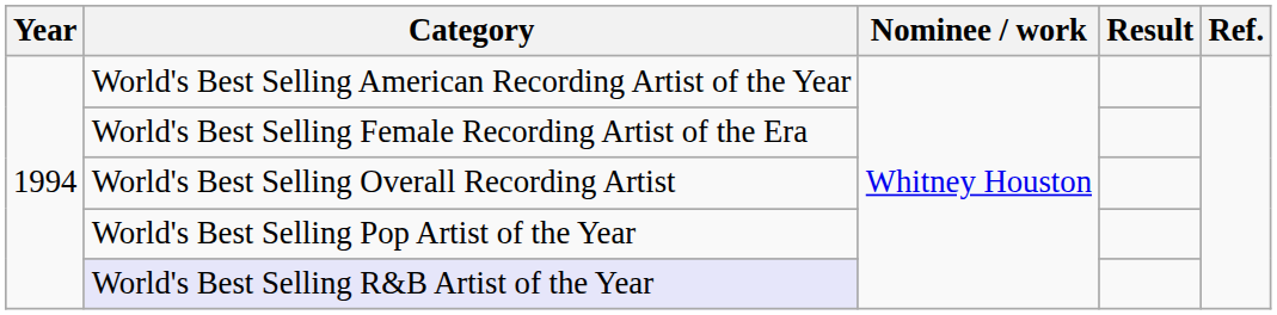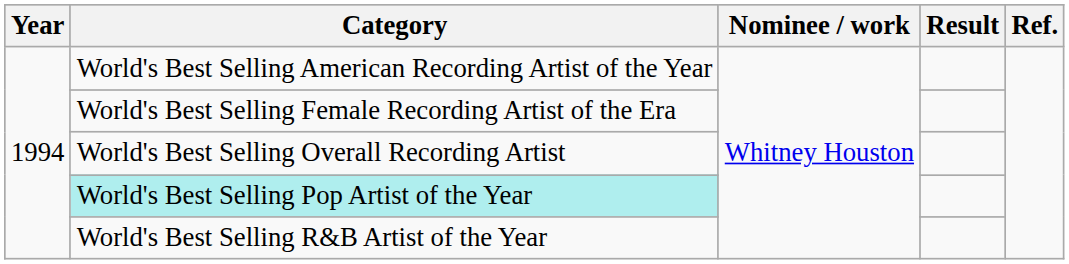World's Best Selling Pop Artist of the Year | Category: no background -> paleturquoise background
World's Best Selling R&B Artist of the Year | Category: lavender background -> no background
